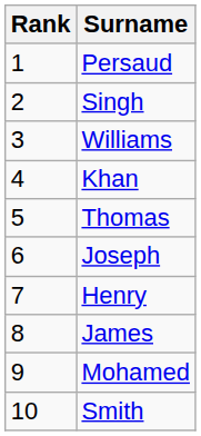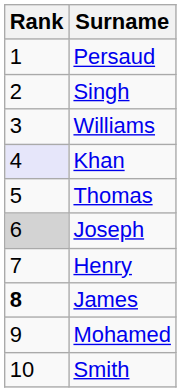Khan | Rank: no background -> lavender background
Joseph | Rank: no background -> lightgrey background
James | Rank: normal -> bold
